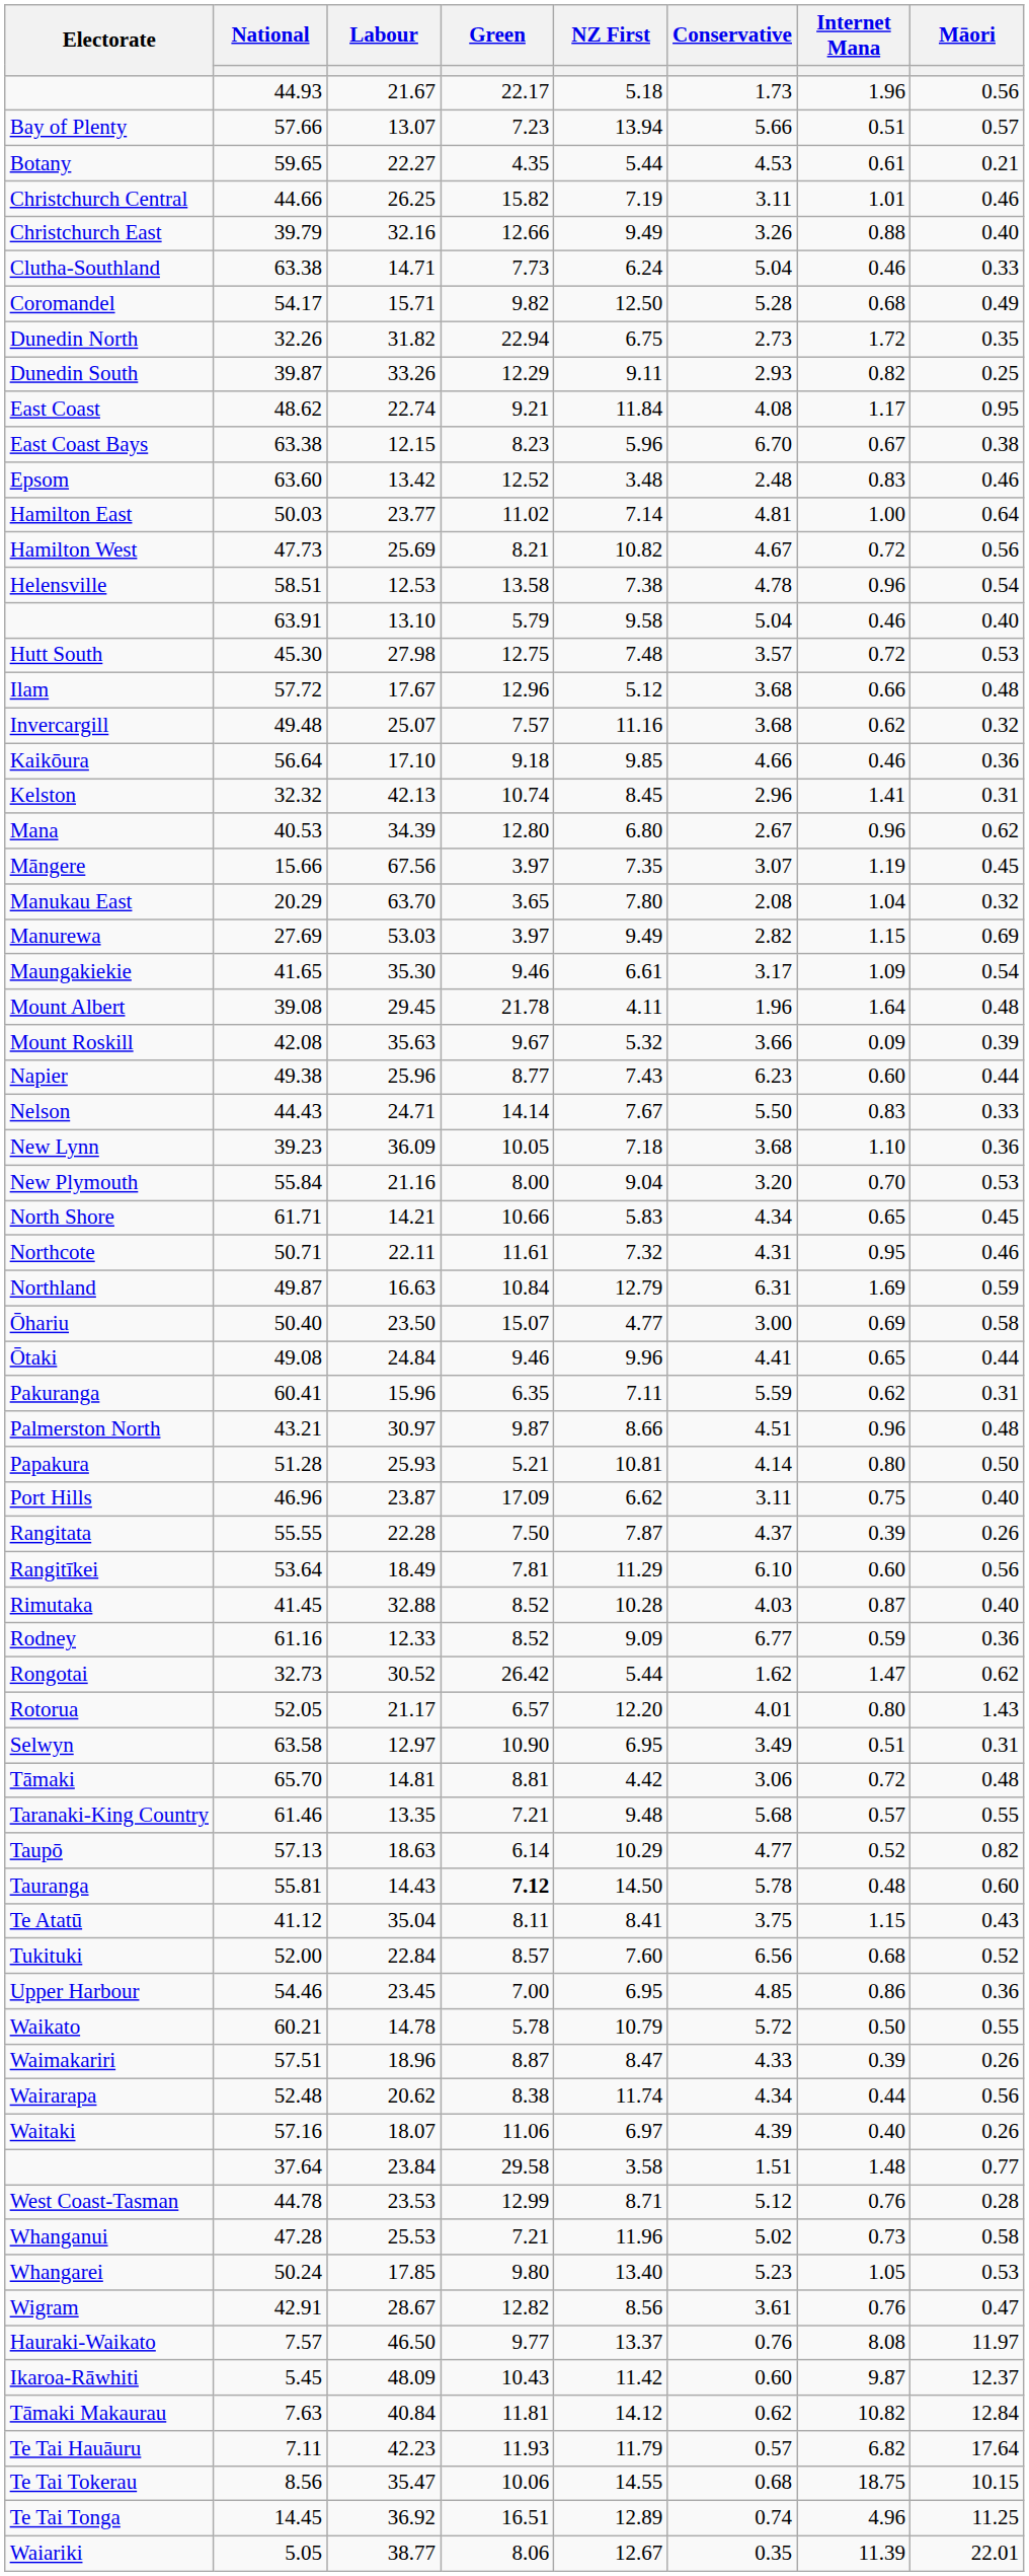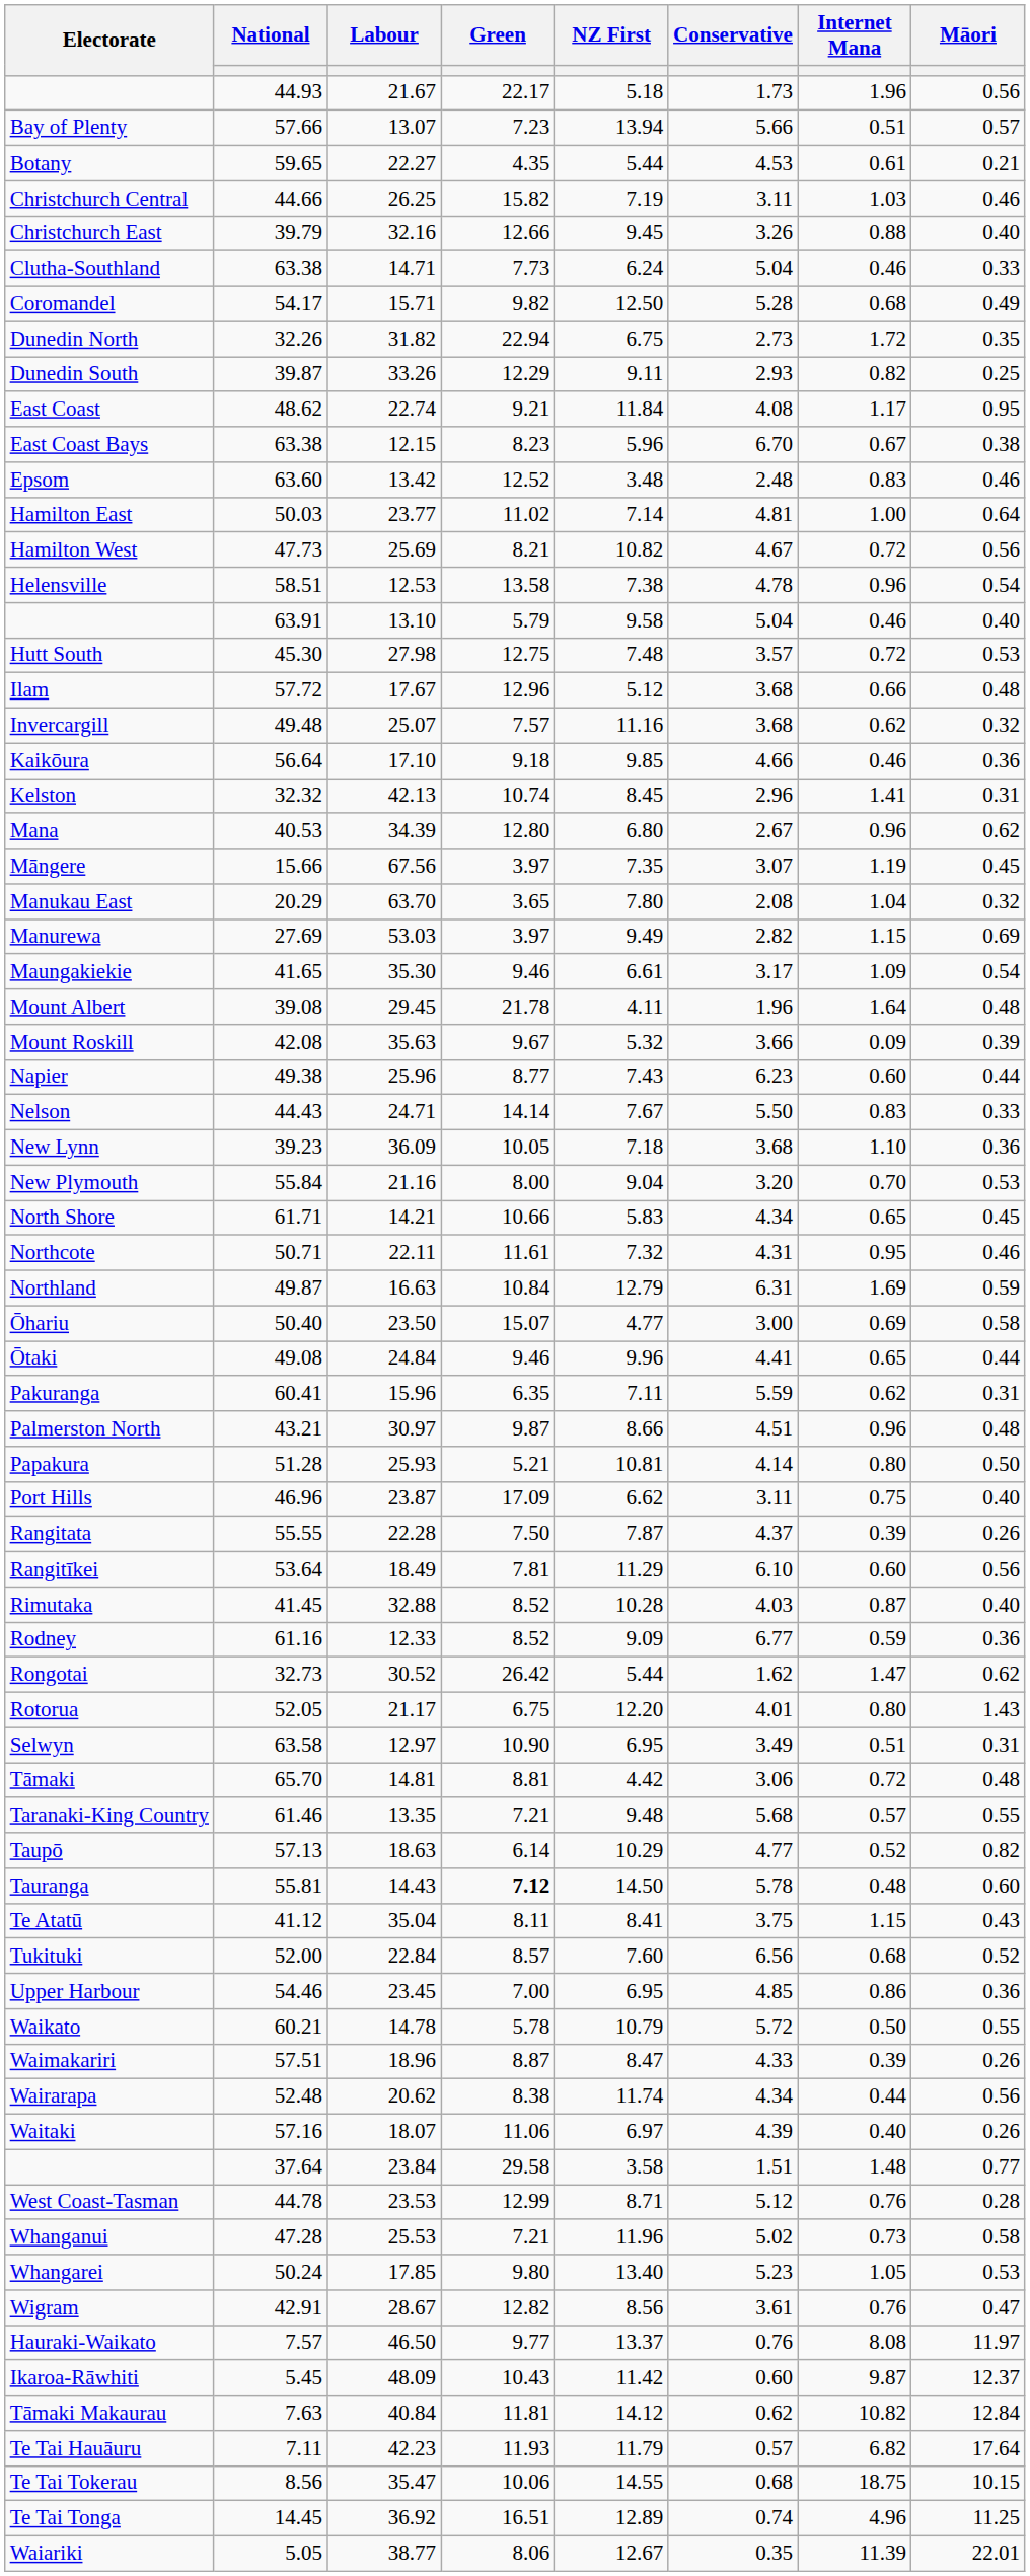Christchurch Central | Internet Mana: 1.01 -> 1.03
Christchurch East | NZ First: 9.49 -> 9.45
Rotorua | Green: 6.57 -> 6.75
